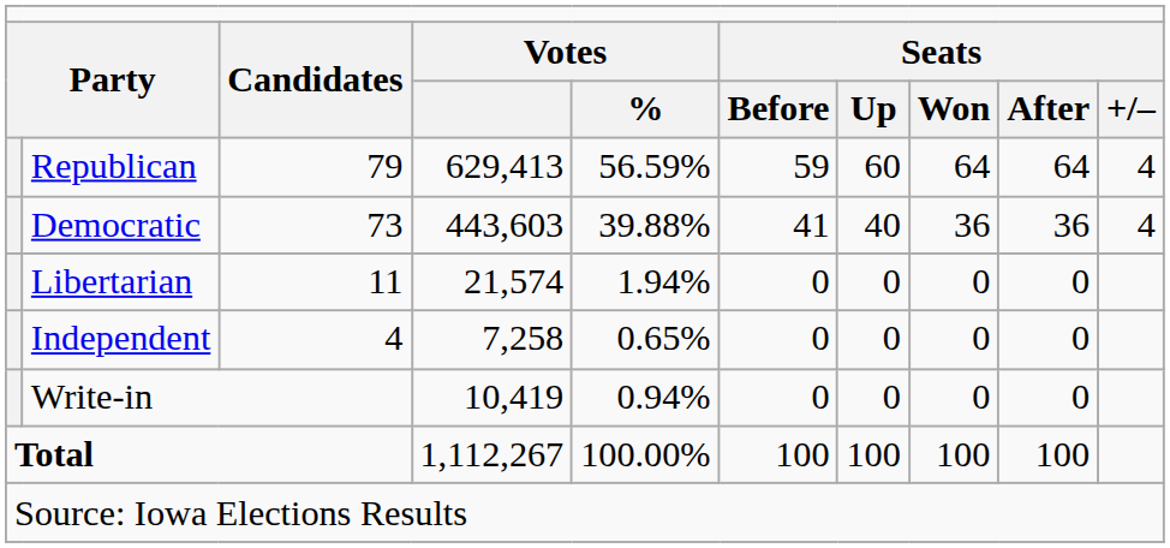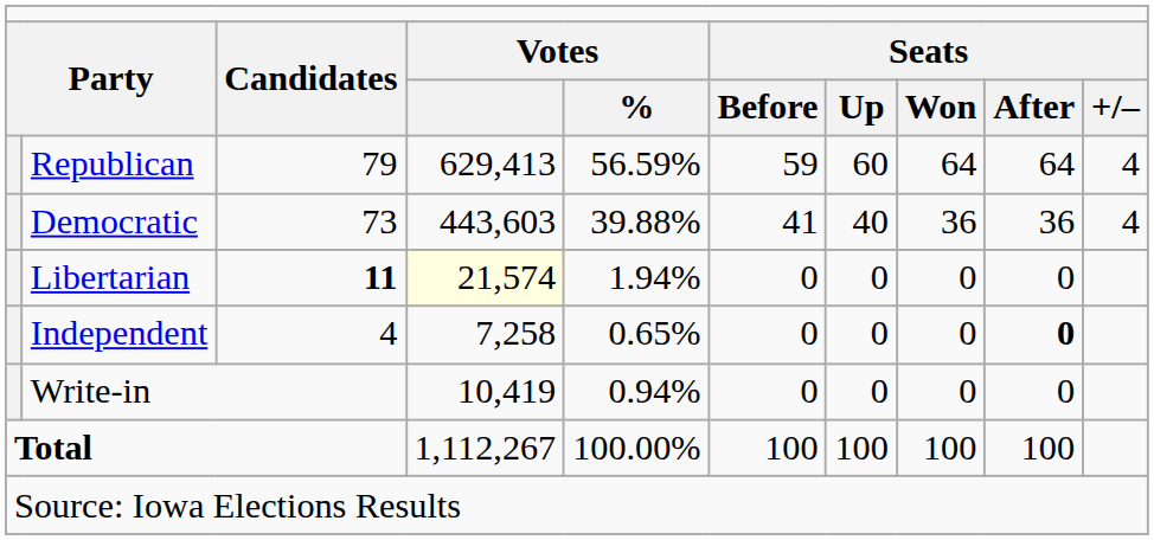Libertarian | column 3: normal -> bold
Libertarian | column 4: no background -> lightyellow background
Independent | column 9: normal -> bold
